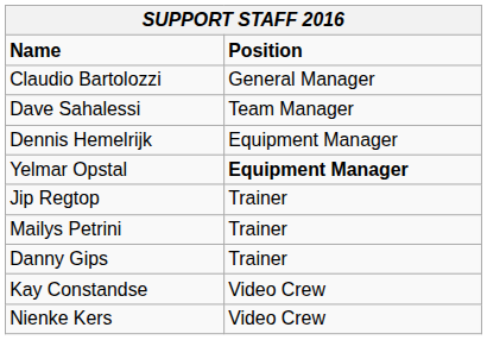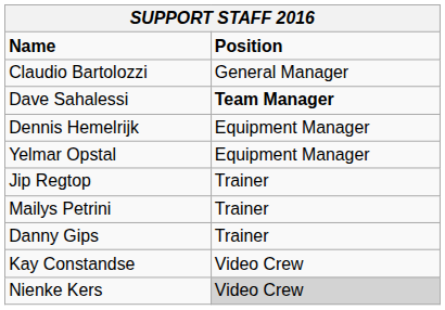Dave Sahalessi | Position: normal -> bold
Yelmar Opstal | Position: bold -> normal
Nienke Kers | Position: no background -> lightgrey background
